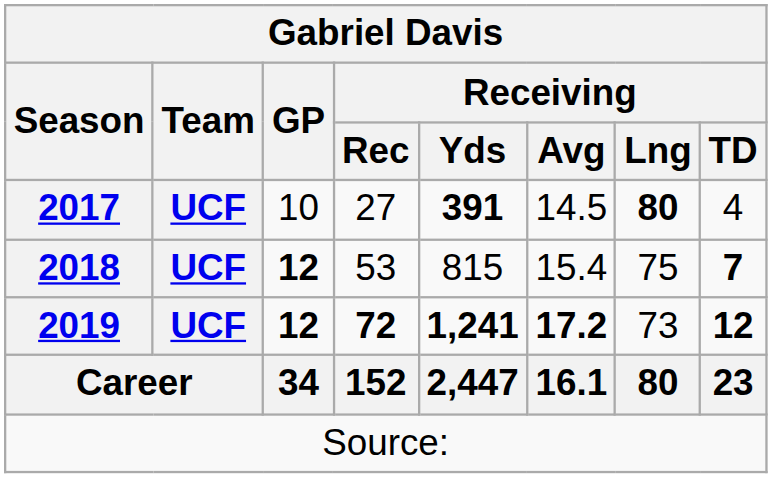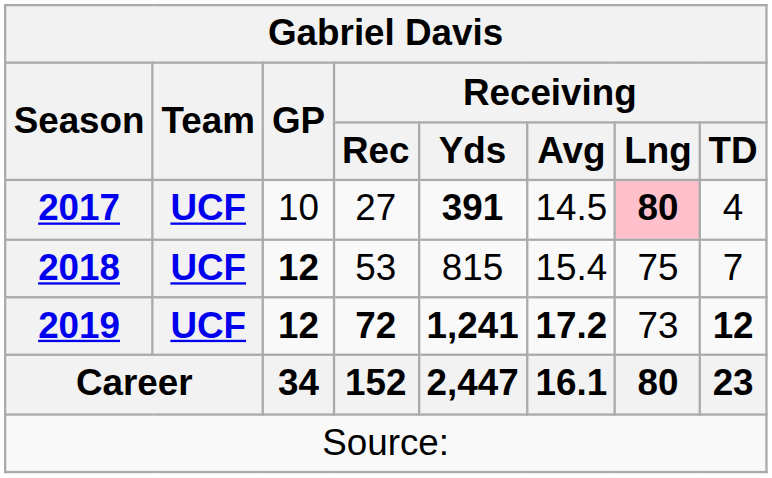2017 | Receiving / Lng: no background -> pink background
2018 | Receiving / TD: bold -> normal
